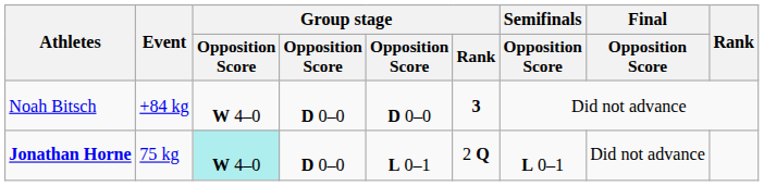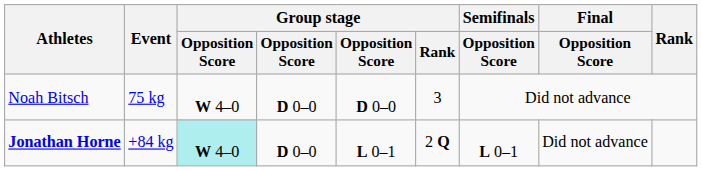Noah Bitsch | Event: +84 kg -> 75 kg
Noah Bitsch | Group stage / Rank: bold -> normal
Jonathan Horne | Event: 75 kg -> +84 kg
